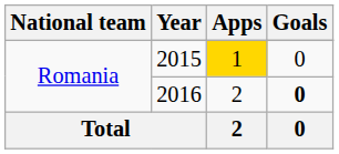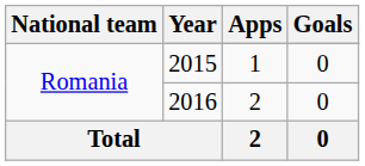2015 | Apps: gold background -> no background
2016 | Goals: bold -> normal
